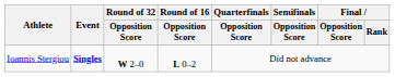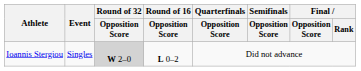Ioannis Stergiou | Event: bold -> normal
Ioannis Stergiou | Round of 32 / Opposition Score: no background -> lightgrey background
